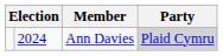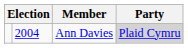Ann Davies | column 2: 2024 -> 2004
